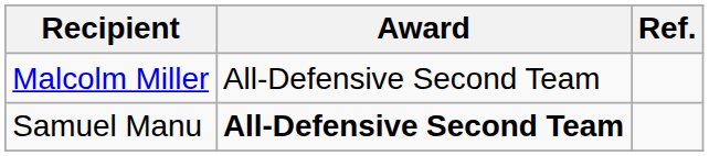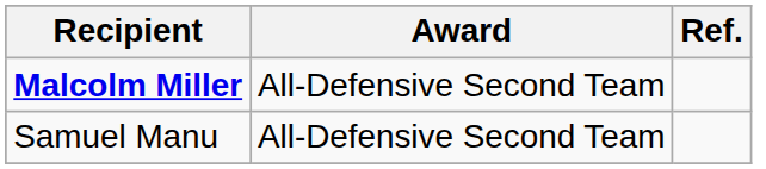row 2 | Recipient: normal -> bold
row 3 | Award: bold -> normal
